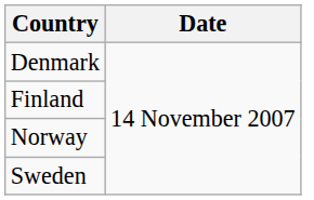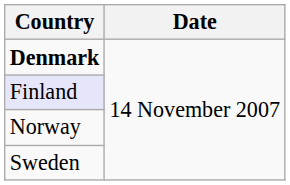Denmark | Country: normal -> bold
Finland | Country: no background -> lavender background
